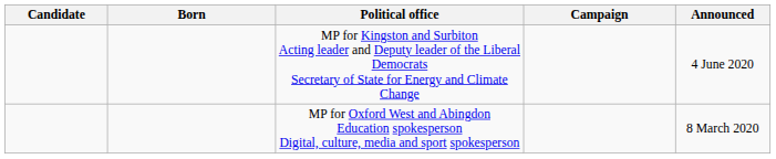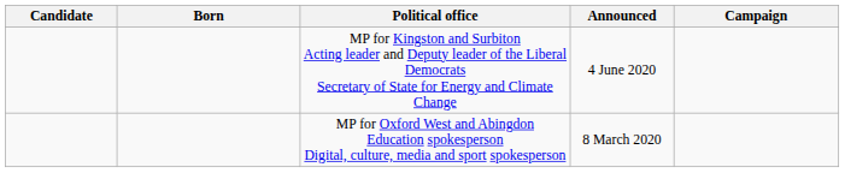columns swapped: Campaign <-> Announced
